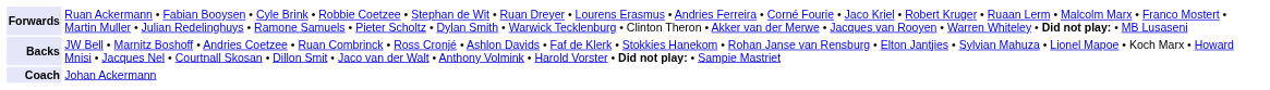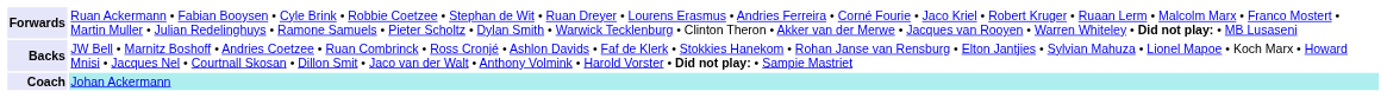Coach | column 2: no background -> paleturquoise background
